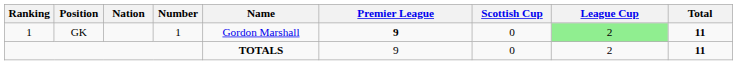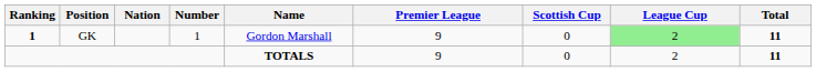GK | Ranking: normal -> bold
GK | Premier League: bold -> normal
